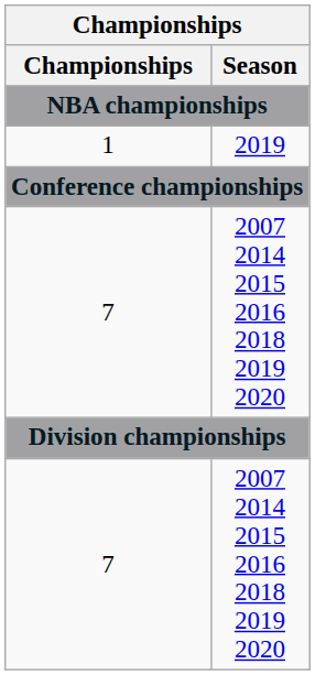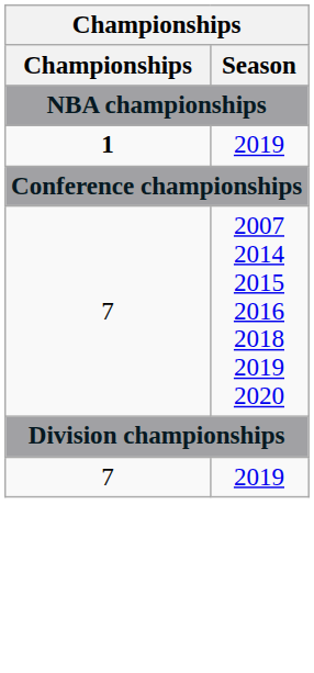row 4 | Championships: normal -> bold
row 8 | Season: 2007 2014 2015 2016 2018 2019 2020 -> 2019
